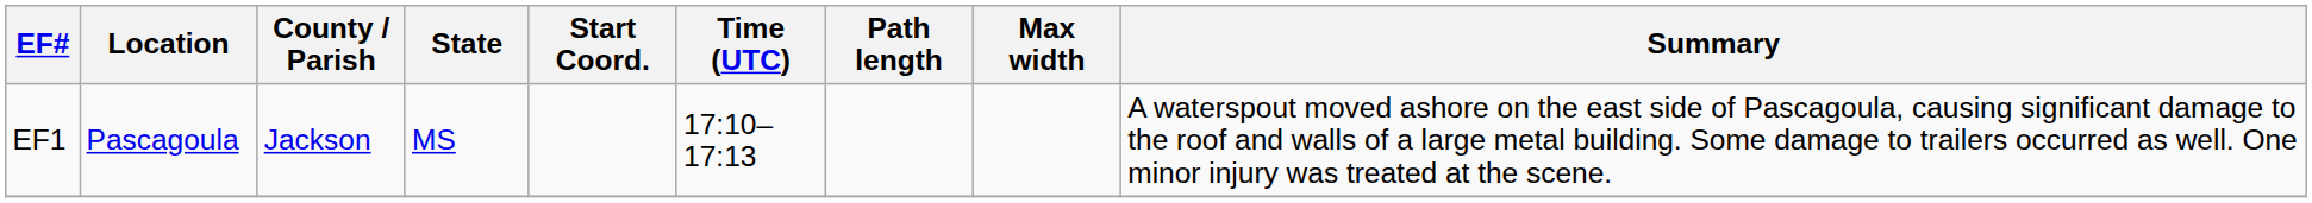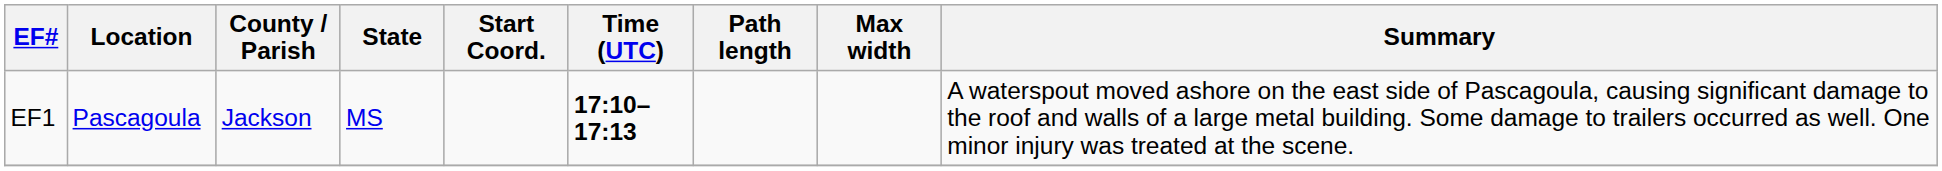EF1 | Time (UTC): normal -> bold
